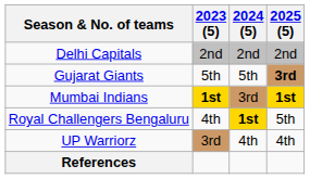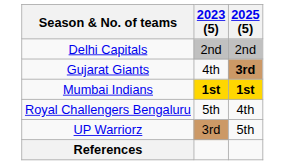- column: 2024 (5) | 2nd | 5th | 3rd | 1st | 4th
Gujarat Giants | 2023 (5): 5th -> 4th
Royal Challengers Bengaluru | 2023 (5): 4th -> 5th
Royal Challengers Bengaluru | 2025 (5): 5th -> 4th
UP Warriorz | 2025 (5): 4th -> 5th
